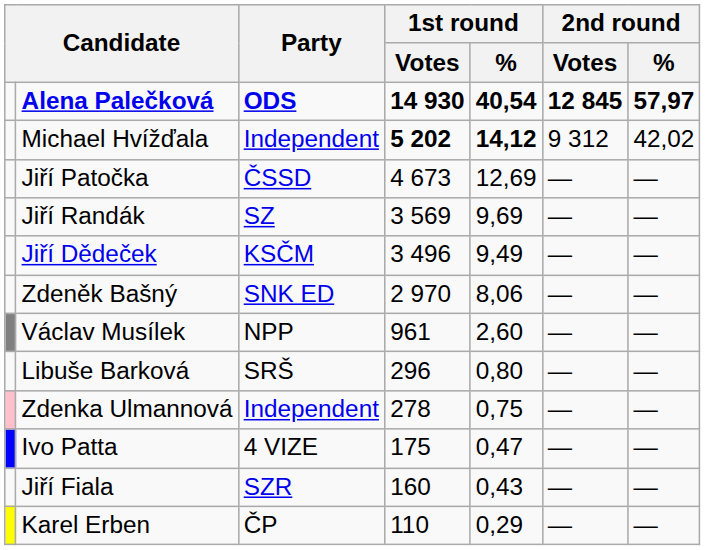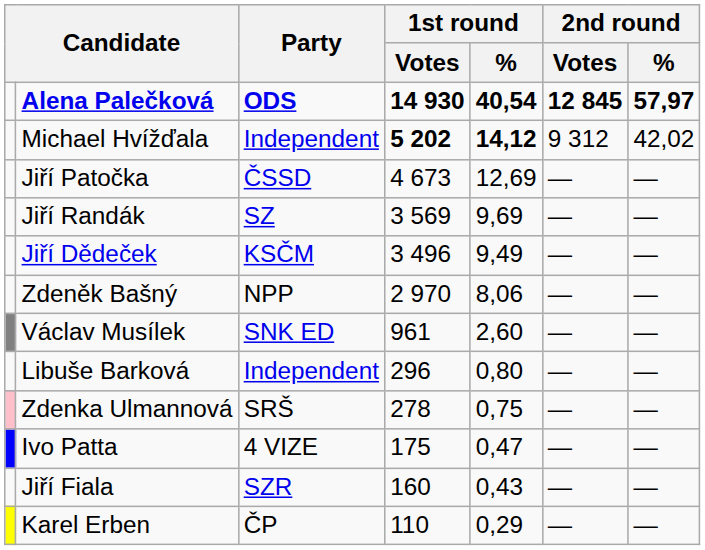Zdeněk Bašný | Party: SNK ED -> NPP
Václav Musílek | Party: NPP -> SNK ED
Libuše Barková | Party: SRŠ -> Independent
Zdenka Ulmannová | Party: Independent -> SRŠ
